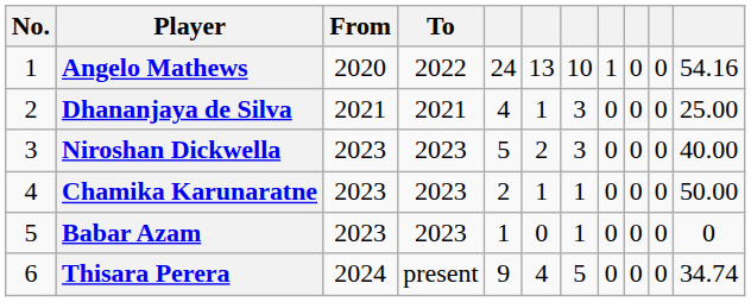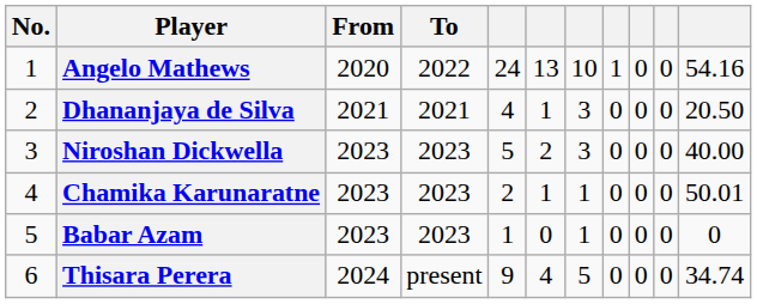Dhananjaya de Silva | column 11: 25.00 -> 20.50
Chamika Karunaratne | column 11: 50.00 -> 50.01
